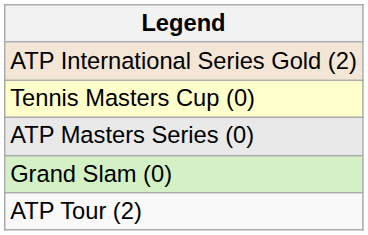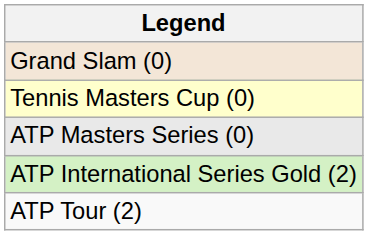row 2 | column 1: ATP International Series Gold (2) -> Grand Slam (0)
row 5 | column 1: Grand Slam (0) -> ATP International Series Gold (2)
